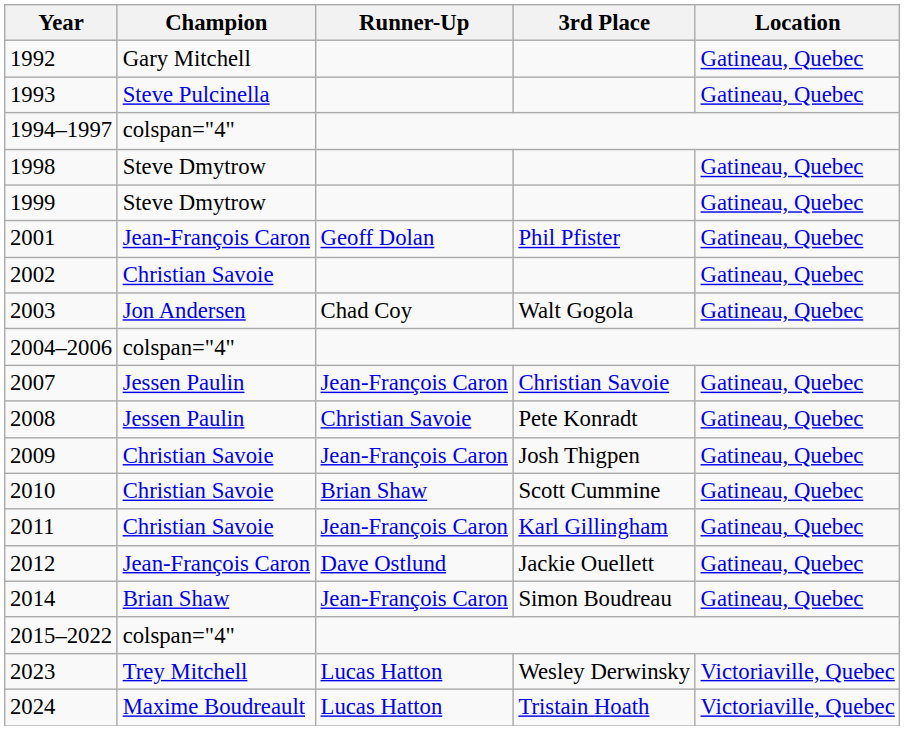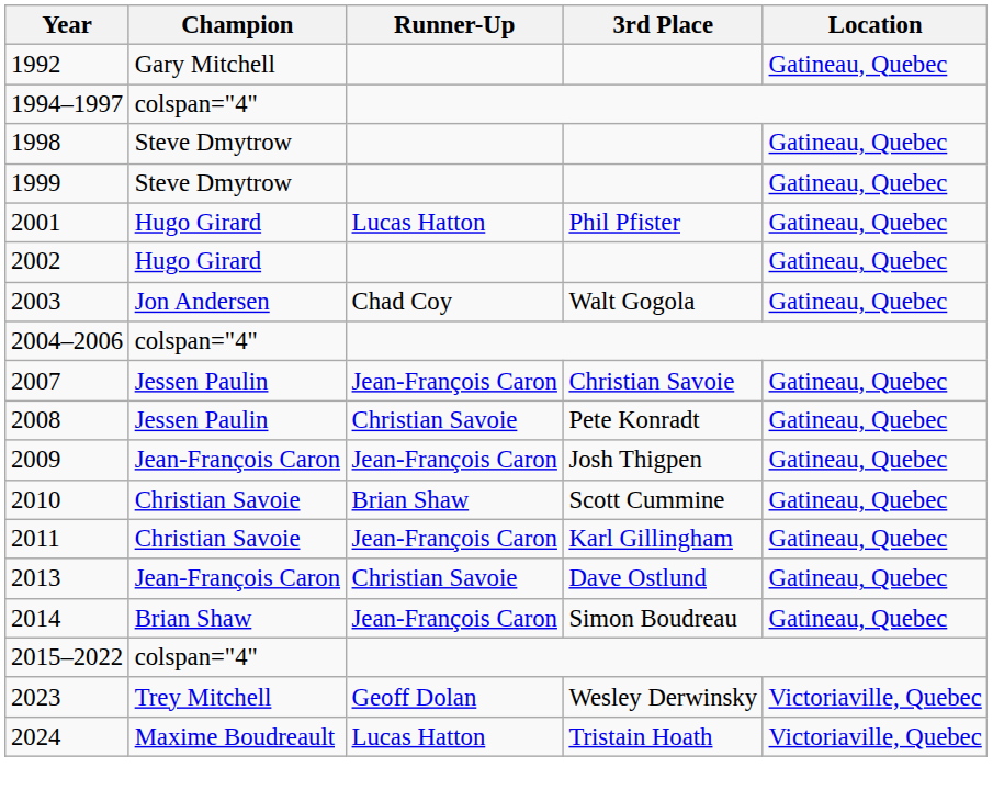- row: 1993 | Steve Pulcinella | Gatineau, Quebec
2001 | Champion: Jean-François Caron -> Hugo Girard
2001 | Runner-Up: Geoff Dolan -> Lucas Hatton
2002 | Champion: Christian Savoie -> Hugo Girard
2009 | Champion: Christian Savoie -> Jean-François Caron
- row: 2012 | Jean-François Caron | Dave Ostlund | Jackie Ouellett | Gatineau, Quebec
+ row: 2013 | Jean-François Caron | Christian Savoie | Dave Ostlund | Gatineau, Quebec
2023 | Runner-Up: Lucas Hatton -> Geoff Dolan
